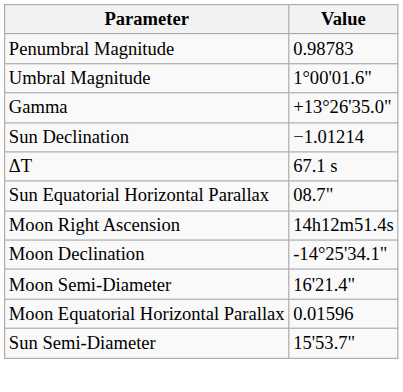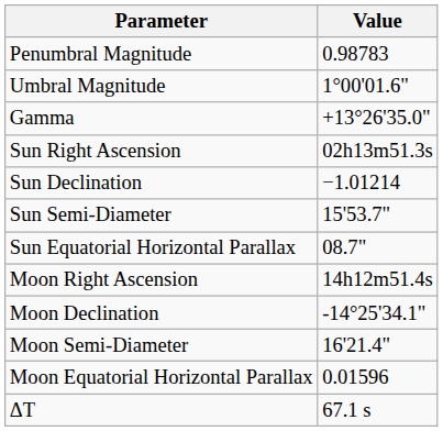+ row: Sun Right Ascension | 02h13m51.3s
rows swapped: Sun Semi-Diameter <-> ΔT
